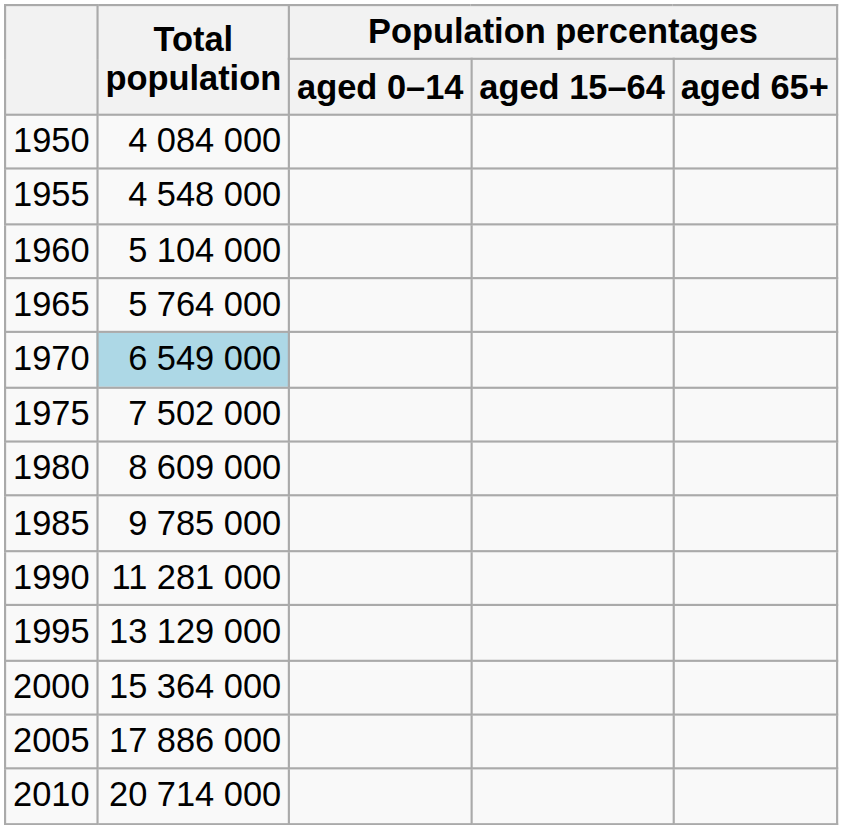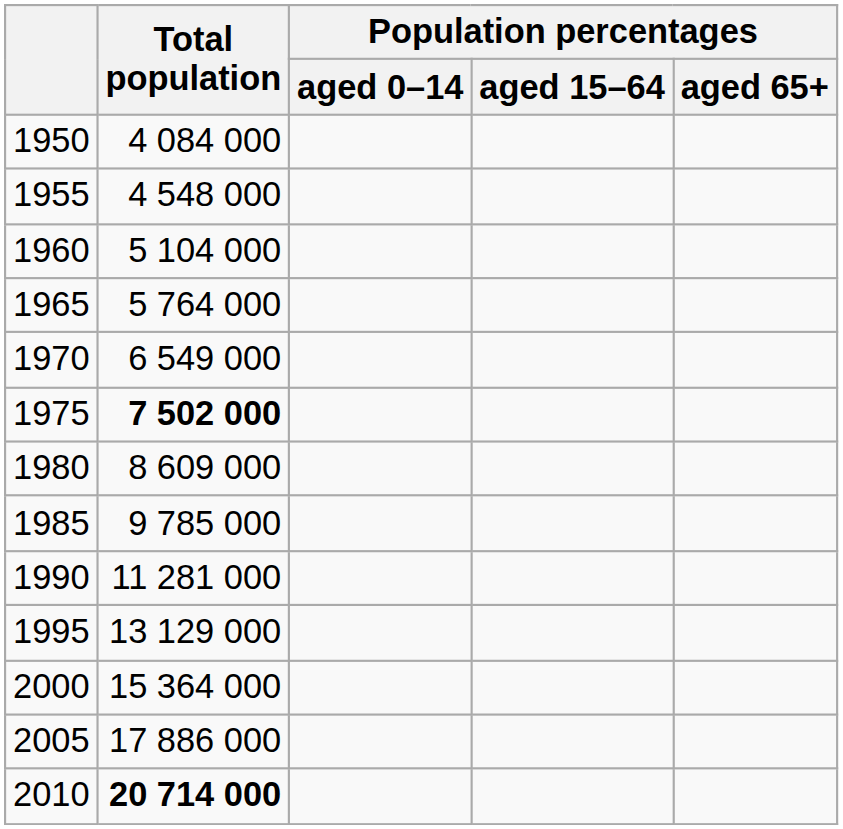1970 | Total population: lightblue background -> no background
1975 | Total population: normal -> bold
2010 | Total population: normal -> bold
